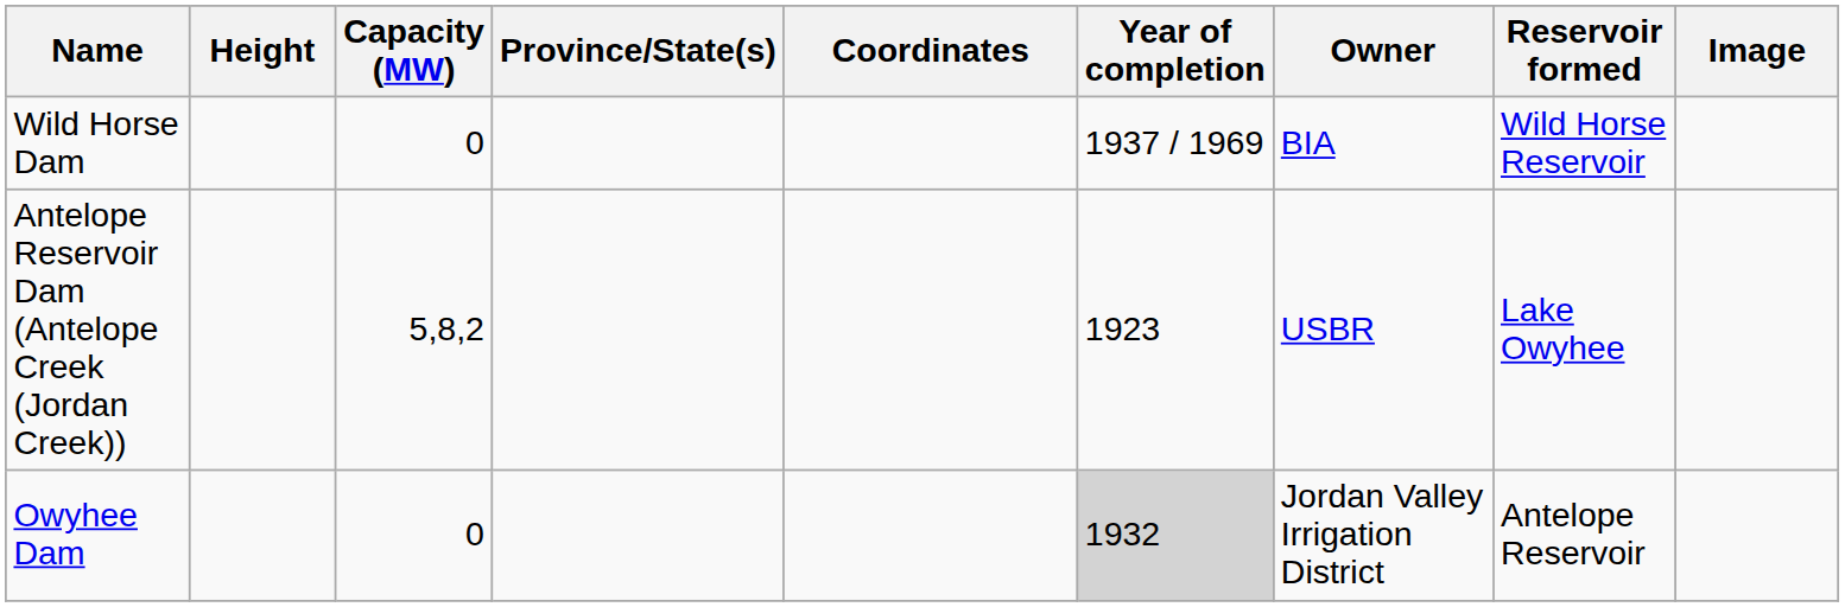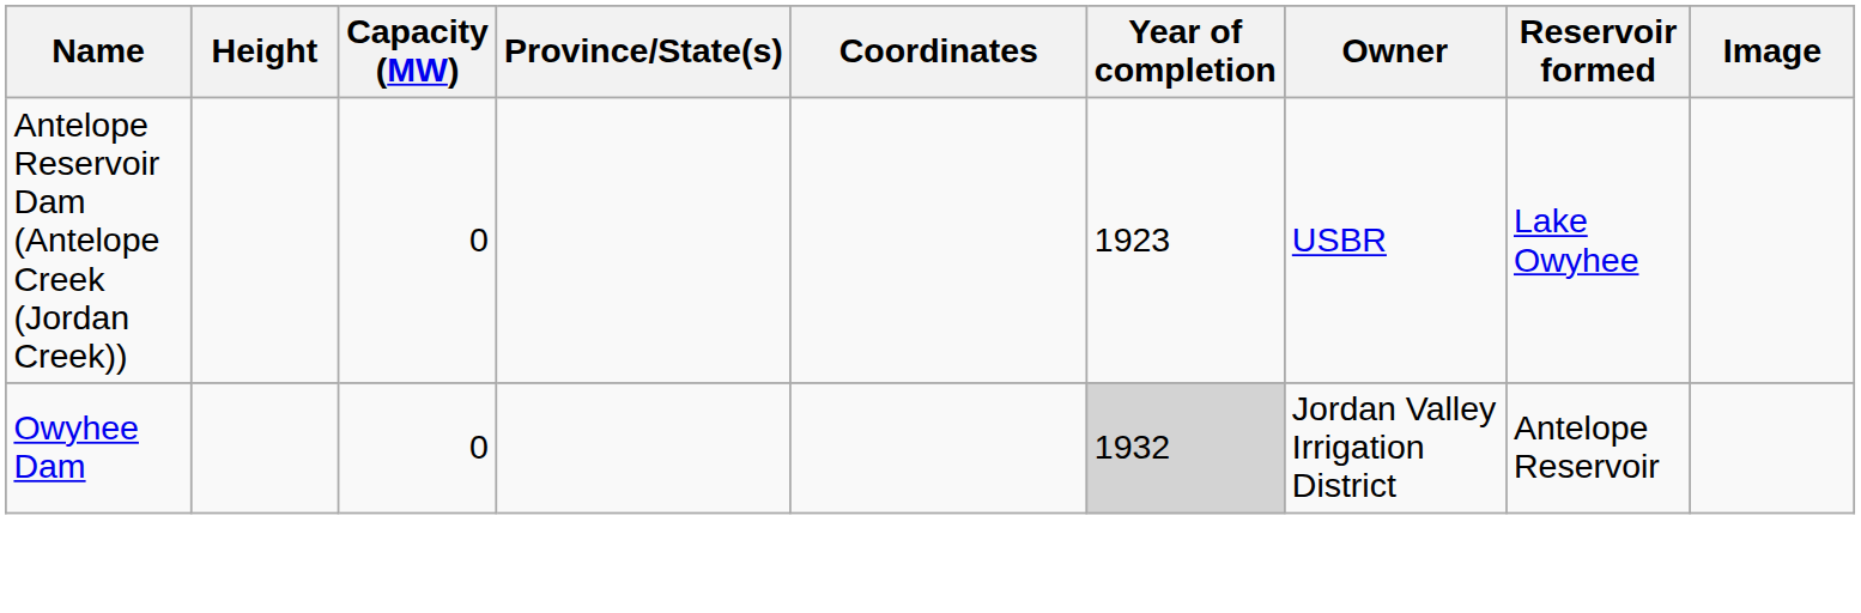- row: Wild Horse Dam | 0 | 1937 / 1969 | BIA | Wild Horse Reservoir
Antelope Reservoir Dam (Antelope Creek (Jordan Creek)) | Capacity (MW): 5,8,2 -> 0
